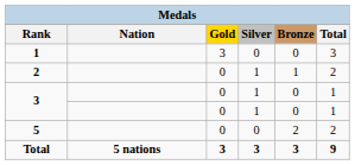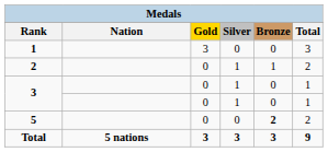5 | column 5: normal -> bold
